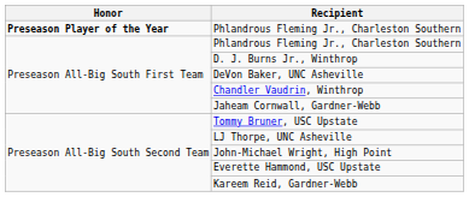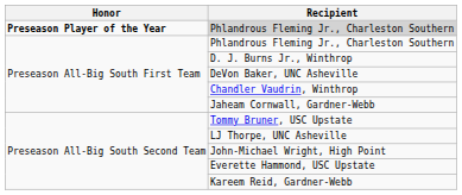row 2 | Recipient: no background -> lightgrey background
